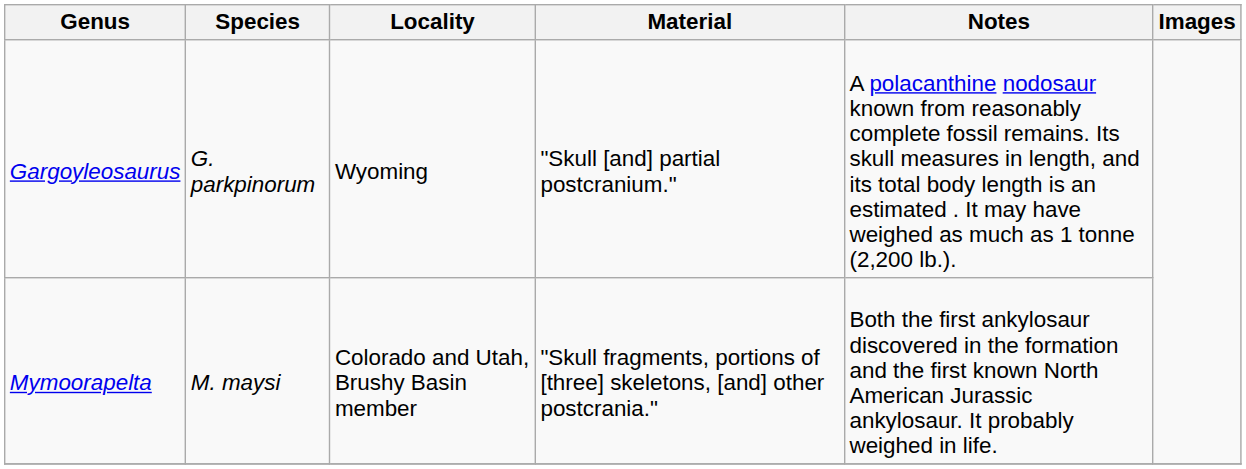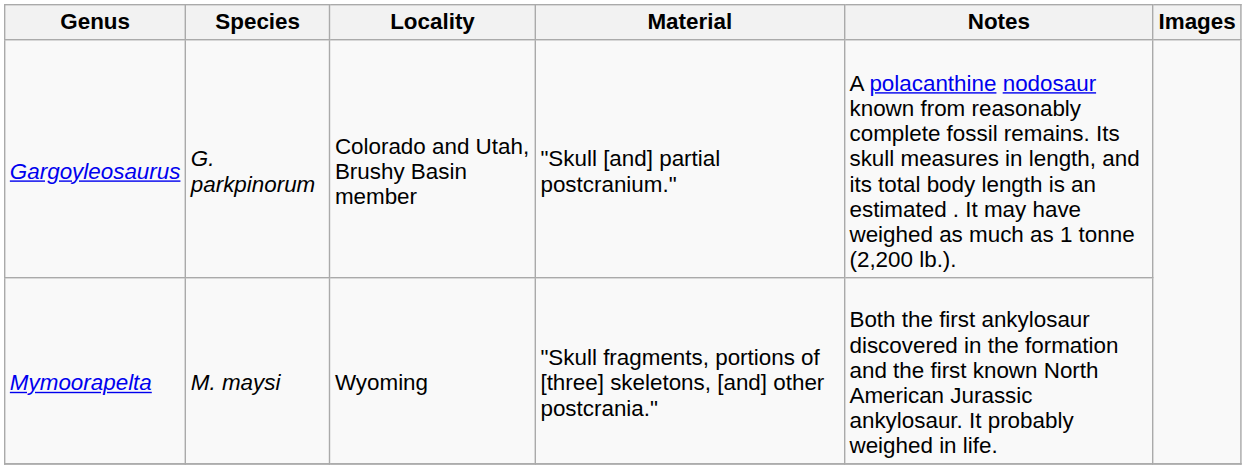Gargoyleosaurus | Locality: Wyoming -> Colorado and Utah, Brushy Basin member
Mymoorapelta | Locality: Colorado and Utah, Brushy Basin member -> Wyoming
